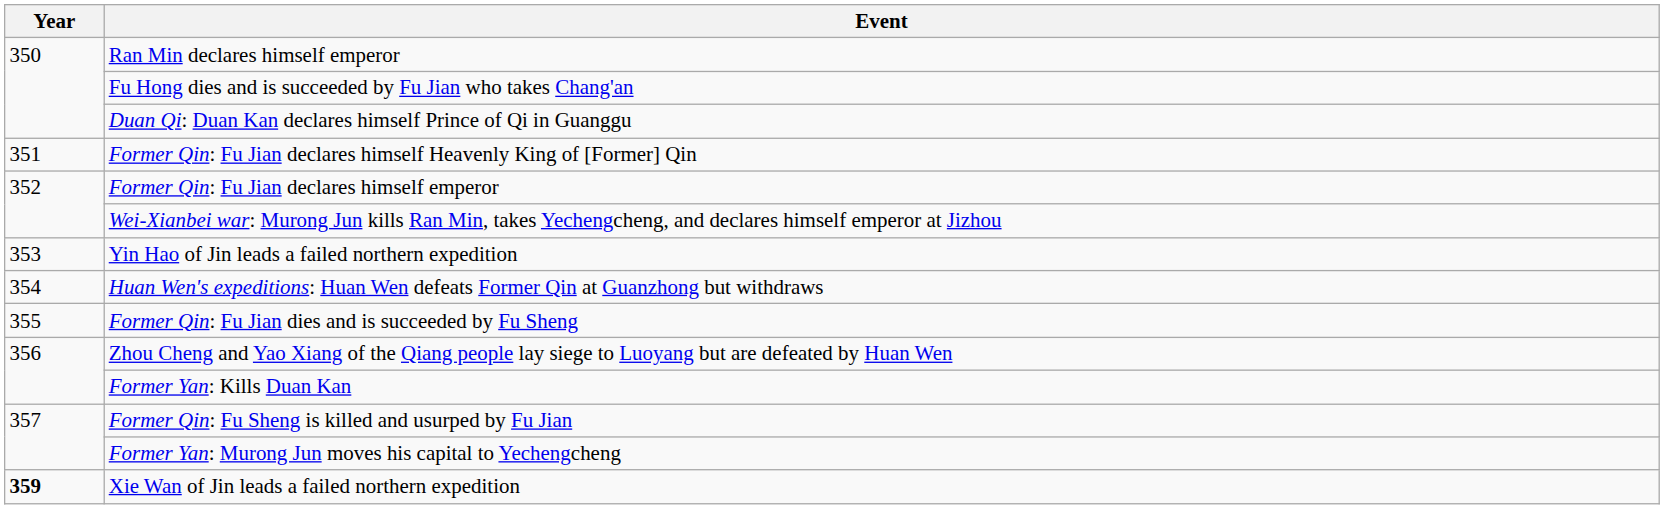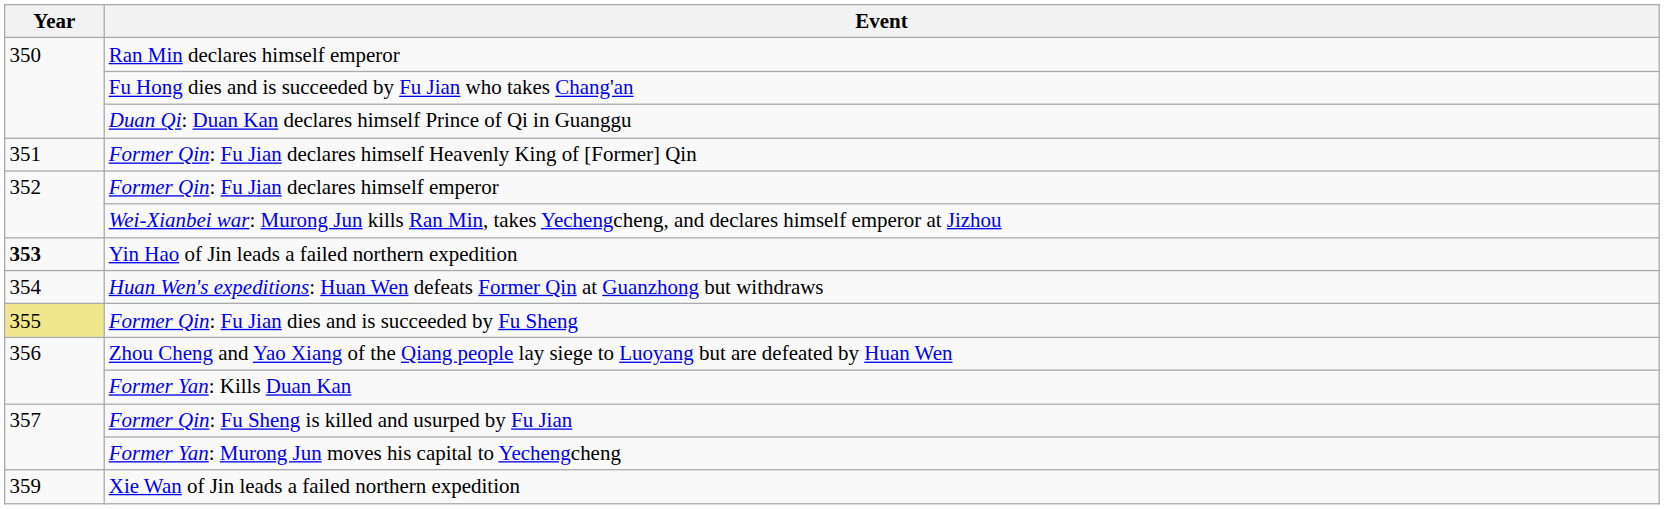Yin Hao of Jin leads a failed northern expedition | Year: normal -> bold
Former Qin: Fu Jian dies and is succeeded by Fu Sheng | Year: no background -> khaki background
Xie Wan of Jin leads a failed northern expedition | Year: bold -> normal
